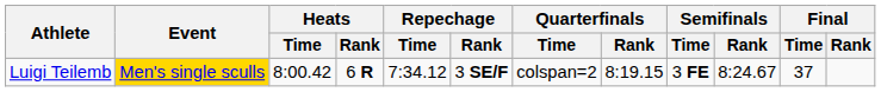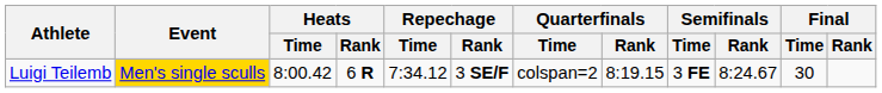Luigi Teilemb | Final / Time: 37 -> 30
